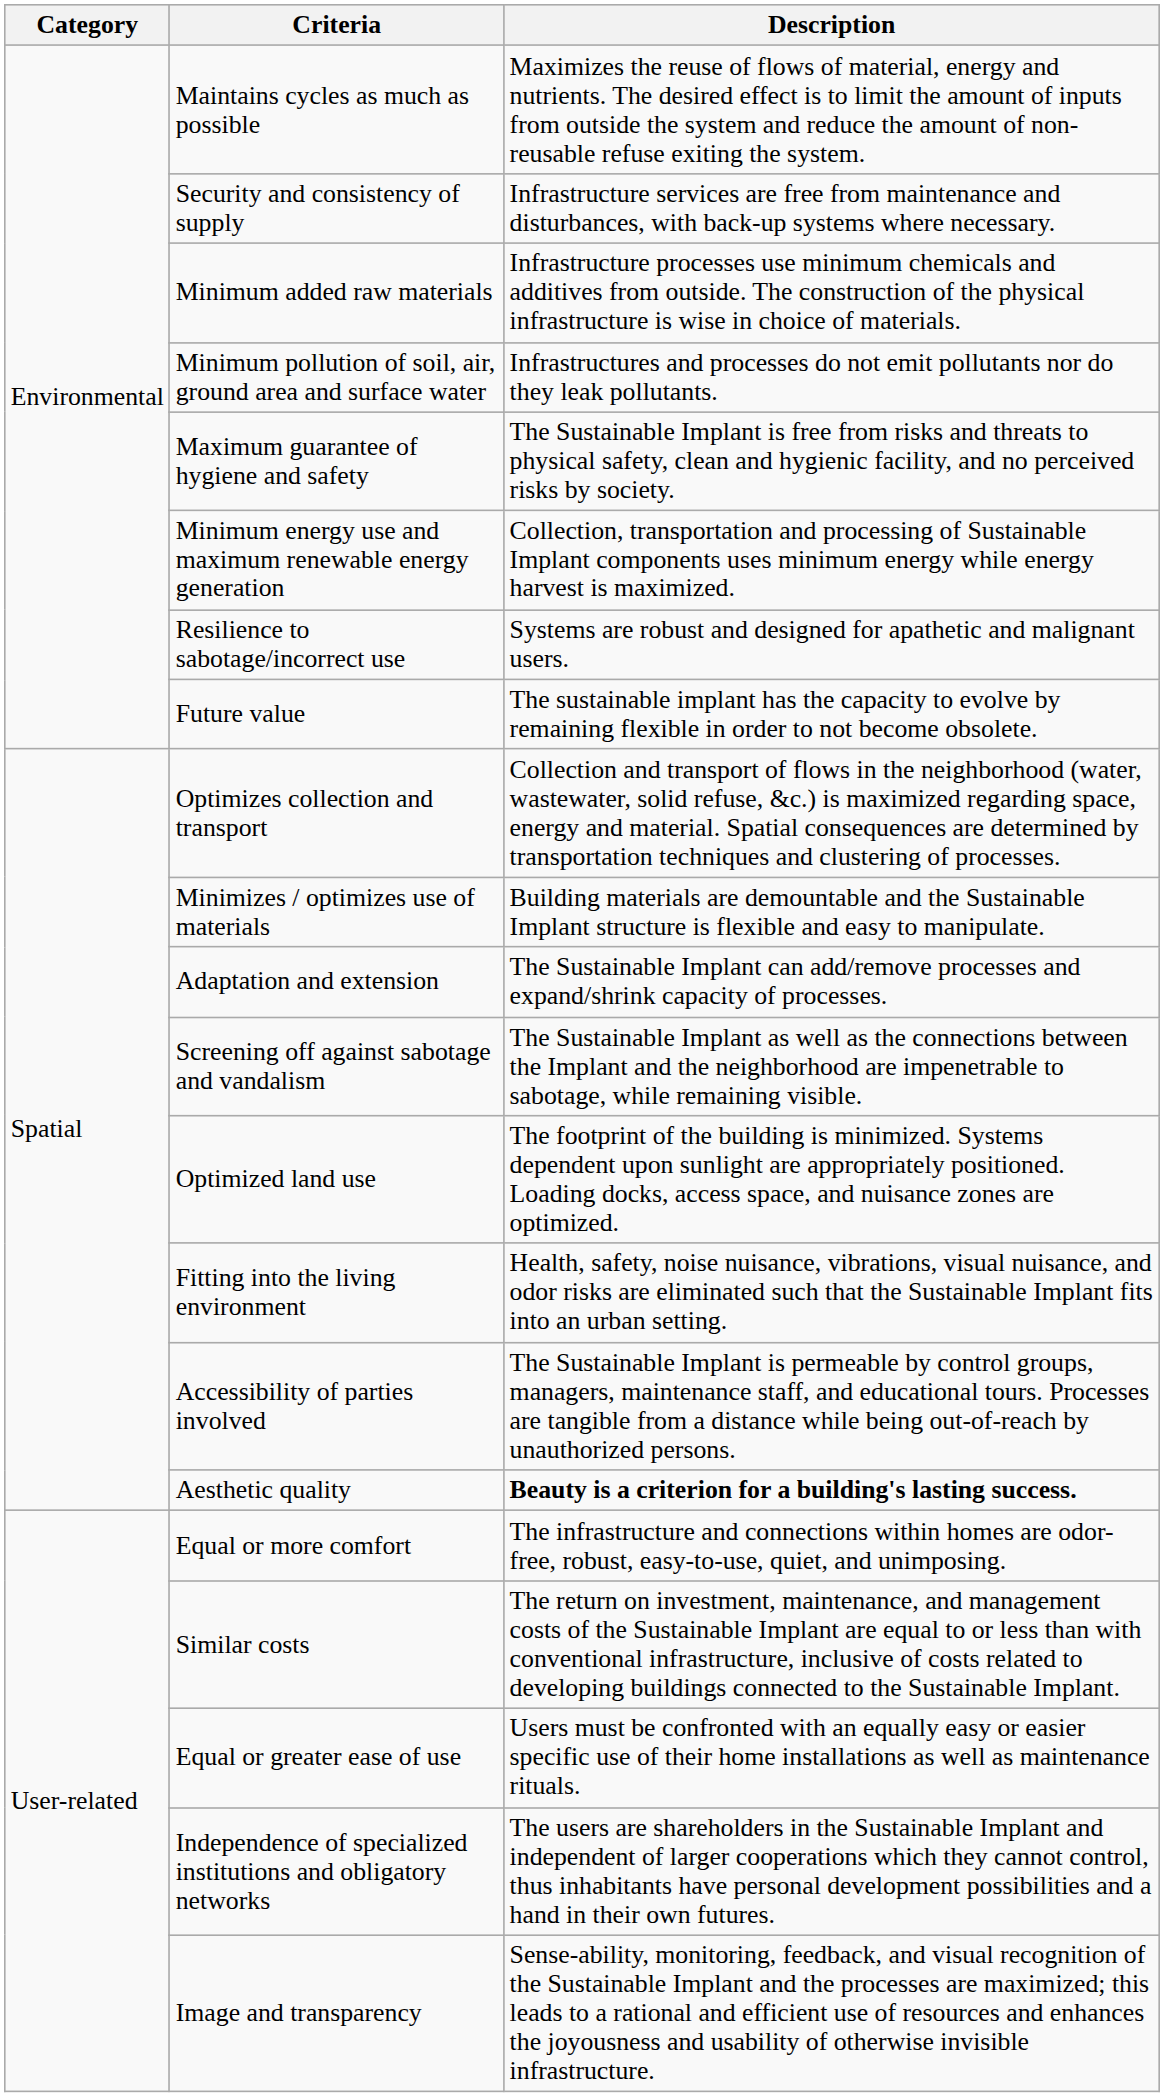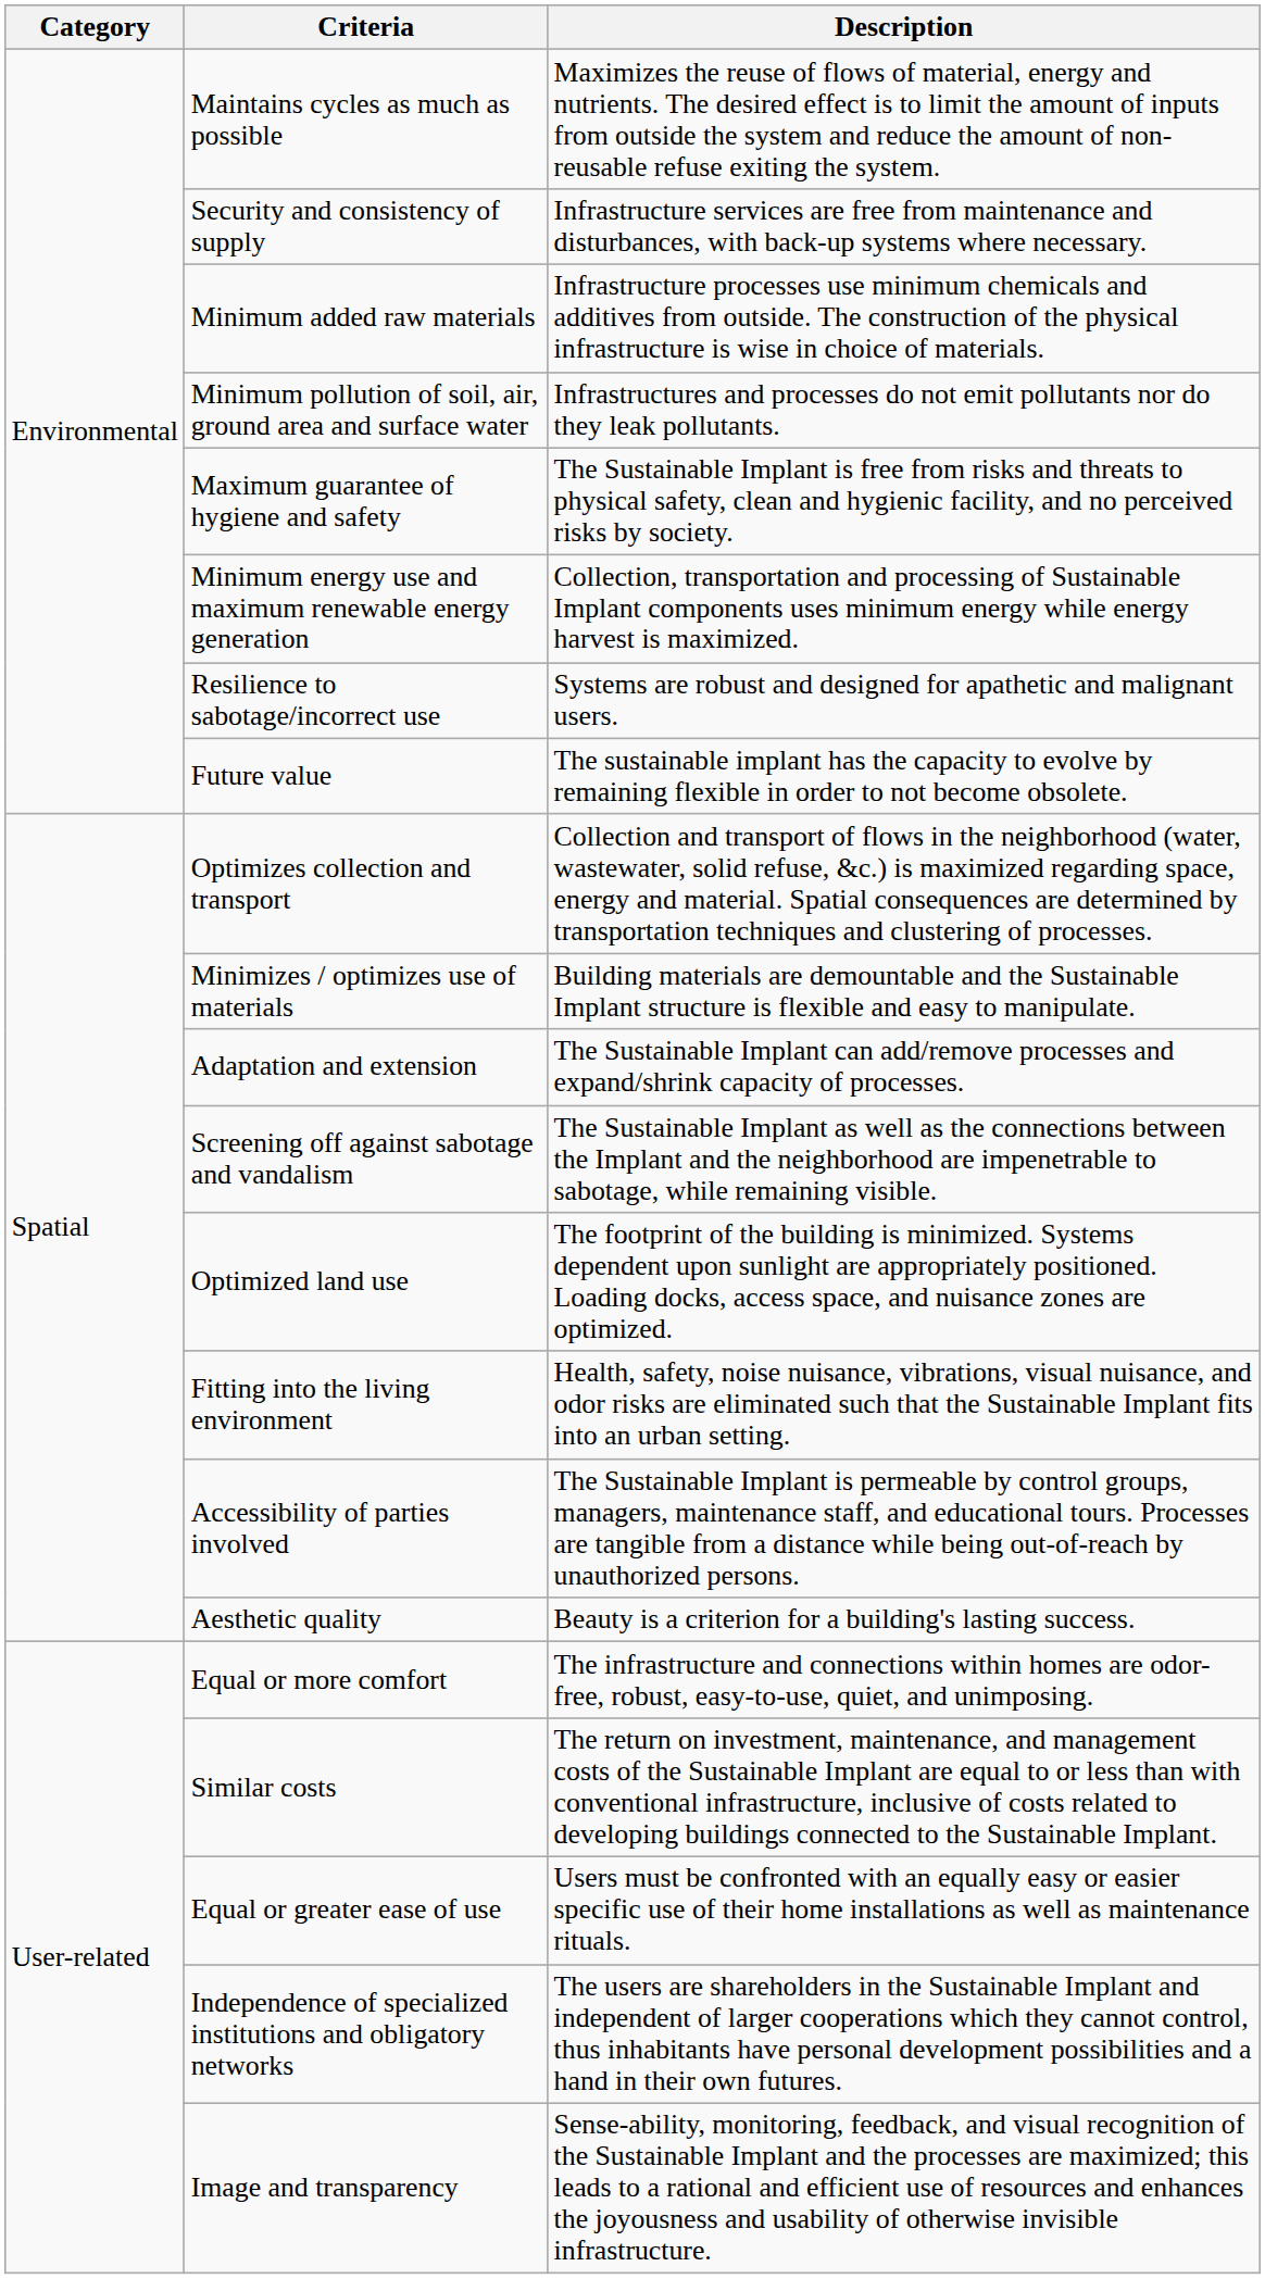Aesthetic quality | Description: bold -> normal
